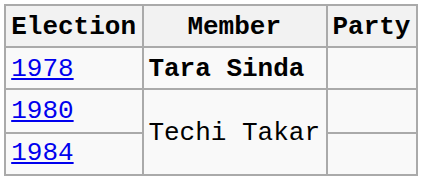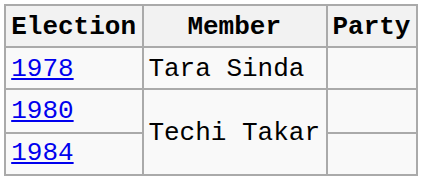1978 | Member: bold -> normal
